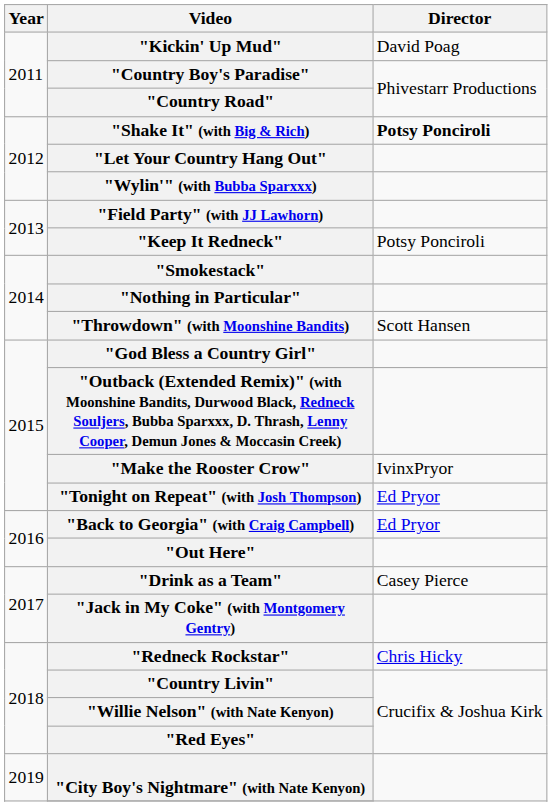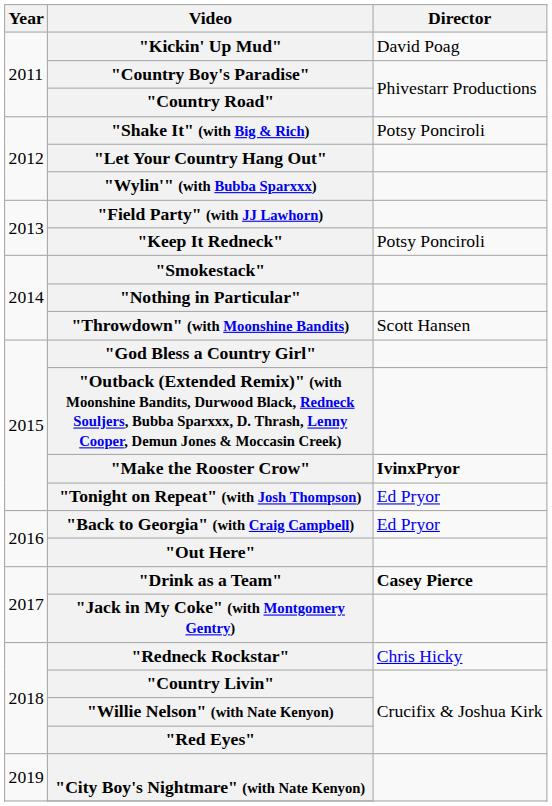"Shake It" (with Big & Rich) | Director: bold -> normal
"Make the Rooster Crow" | Director: normal -> bold
"Drink as a Team" | Director: normal -> bold
